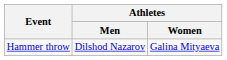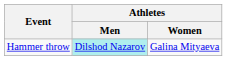Hammer throw | Athletes / Men: no background -> paleturquoise background
